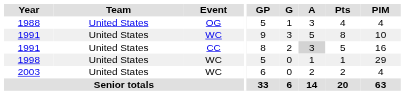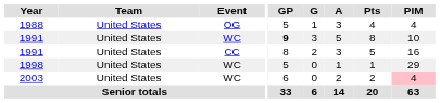1991 / WC | GP: normal -> bold
1991 / CC | A: lightgrey background -> no background
2003 | PIM: no background -> pink background
